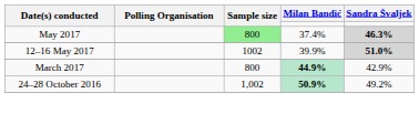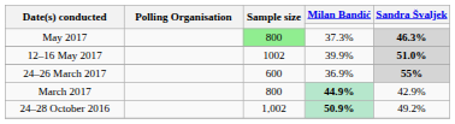May 2017 | Milan Bandić: 37.4% -> 37.3%
+ row: 24–26 March 2017 | 600 | 36.9% | 55%
